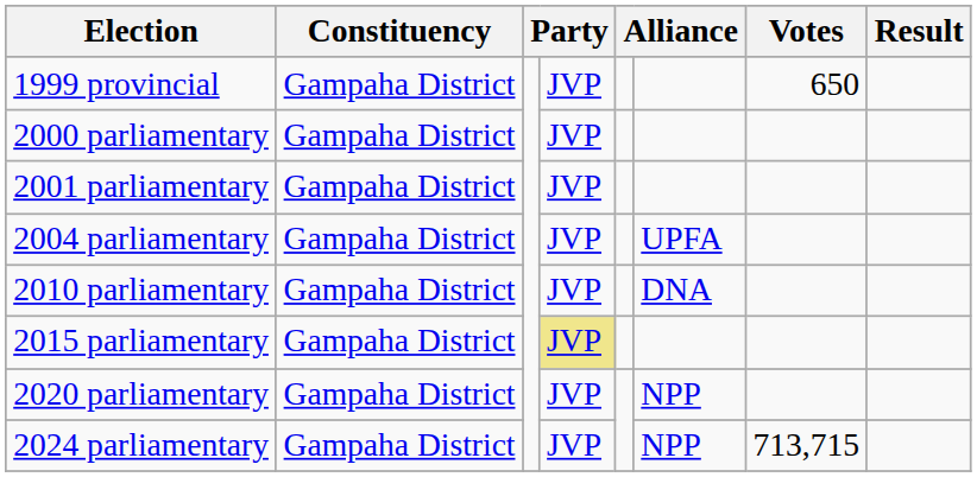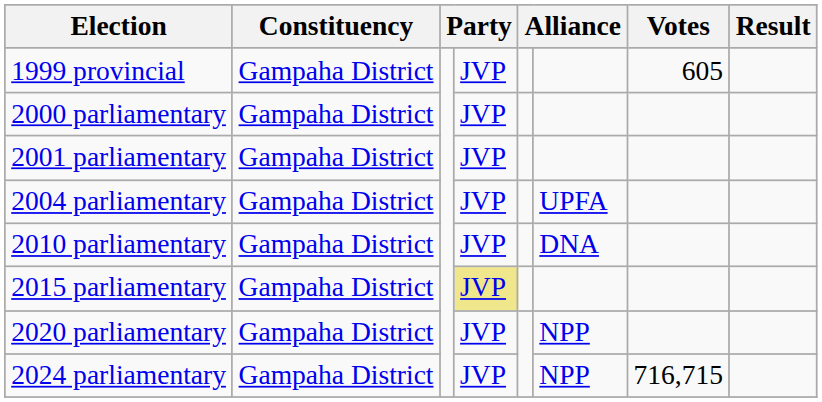1999 provincial | Votes: 650 -> 605
2024 parliamentary | Votes: 713,715 -> 716,715
